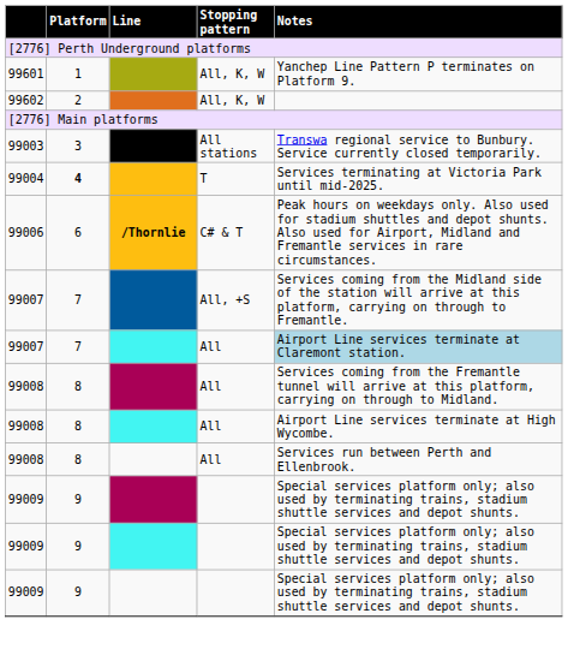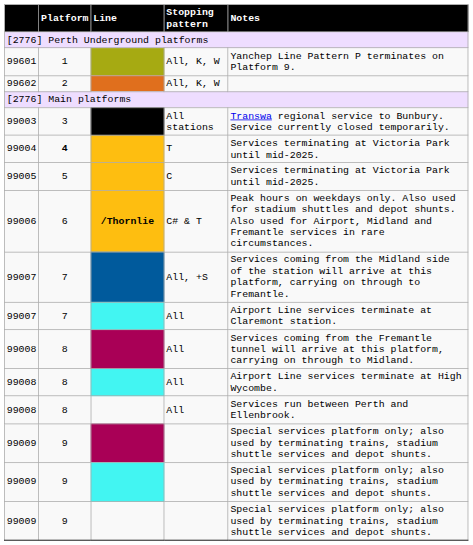+ row: 99005 | 5 | C | Services terminating at Victoria Park until mid-2025.
99007 / All | Notes: lightblue background -> no background
